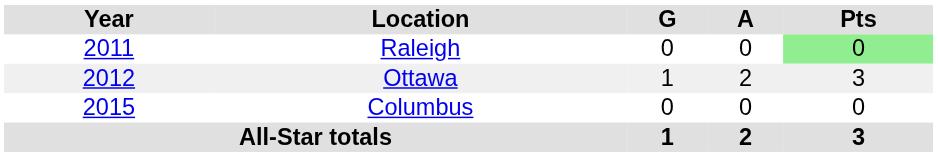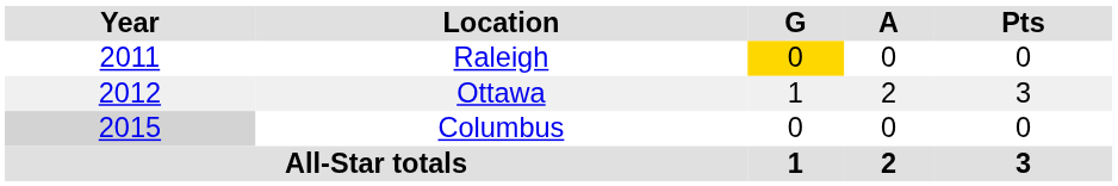Raleigh | G: no background -> gold background
Raleigh | Pts: lightgreen background -> no background
Columbus | Year: no background -> lightgrey background
